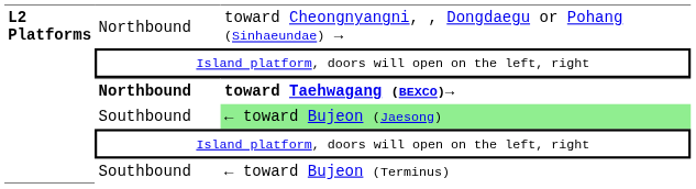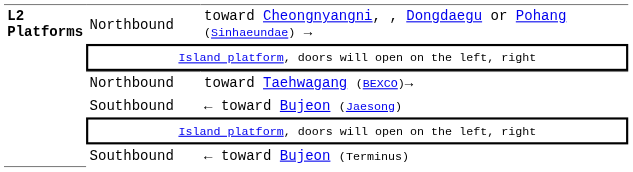toward Taehwagang (BEXCO)→ | column 2: bold -> normal
toward Taehwagang (BEXCO)→ | column 3: bold -> normal
← toward Bujeon (Jaesong) | column 3: lightgreen background -> no background
